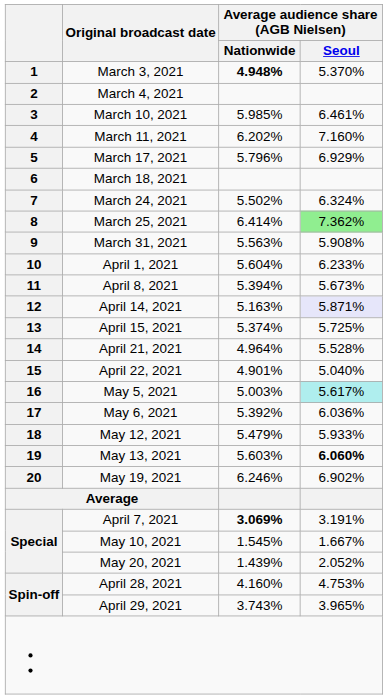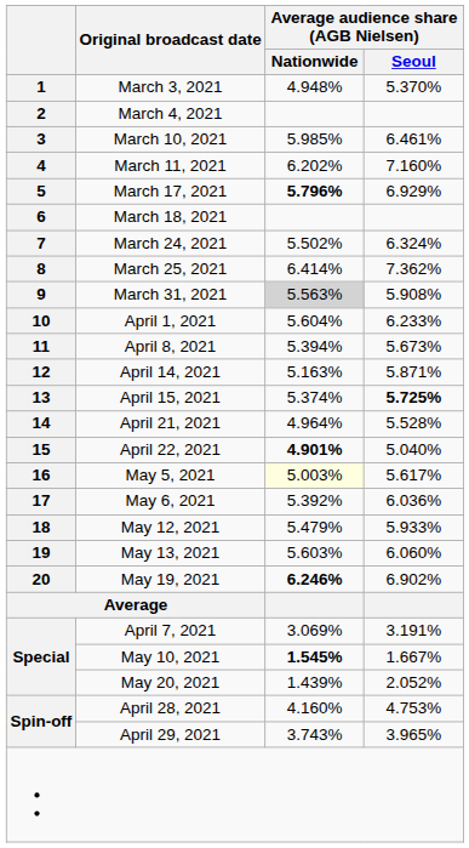March 3, 2021 | Average audience share (AGB Nielsen) / Nationwide: bold -> normal
March 17, 2021 | Average audience share (AGB Nielsen) / Nationwide: normal -> bold
March 25, 2021 | Average audience share (AGB Nielsen) / Seoul: lightgreen background -> no background
March 31, 2021 | Average audience share (AGB Nielsen) / Nationwide: no background -> lightgrey background
April 14, 2021 | Average audience share (AGB Nielsen) / Seoul: lavender background -> no background
April 15, 2021 | Average audience share (AGB Nielsen) / Seoul: normal -> bold
April 22, 2021 | Average audience share (AGB Nielsen) / Nationwide: normal -> bold
May 5, 2021 | Average audience share (AGB Nielsen) / Nationwide: no background -> lightyellow background
May 5, 2021 | Average audience share (AGB Nielsen) / Seoul: paleturquoise background -> no background
May 13, 2021 | Average audience share (AGB Nielsen) / Seoul: bold -> normal
May 19, 2021 | Average audience share (AGB Nielsen) / Nationwide: normal -> bold
April 7, 2021 | Average audience share (AGB Nielsen) / Nationwide: bold -> normal
May 10, 2021 | Average audience share (AGB Nielsen) / Nationwide: normal -> bold
